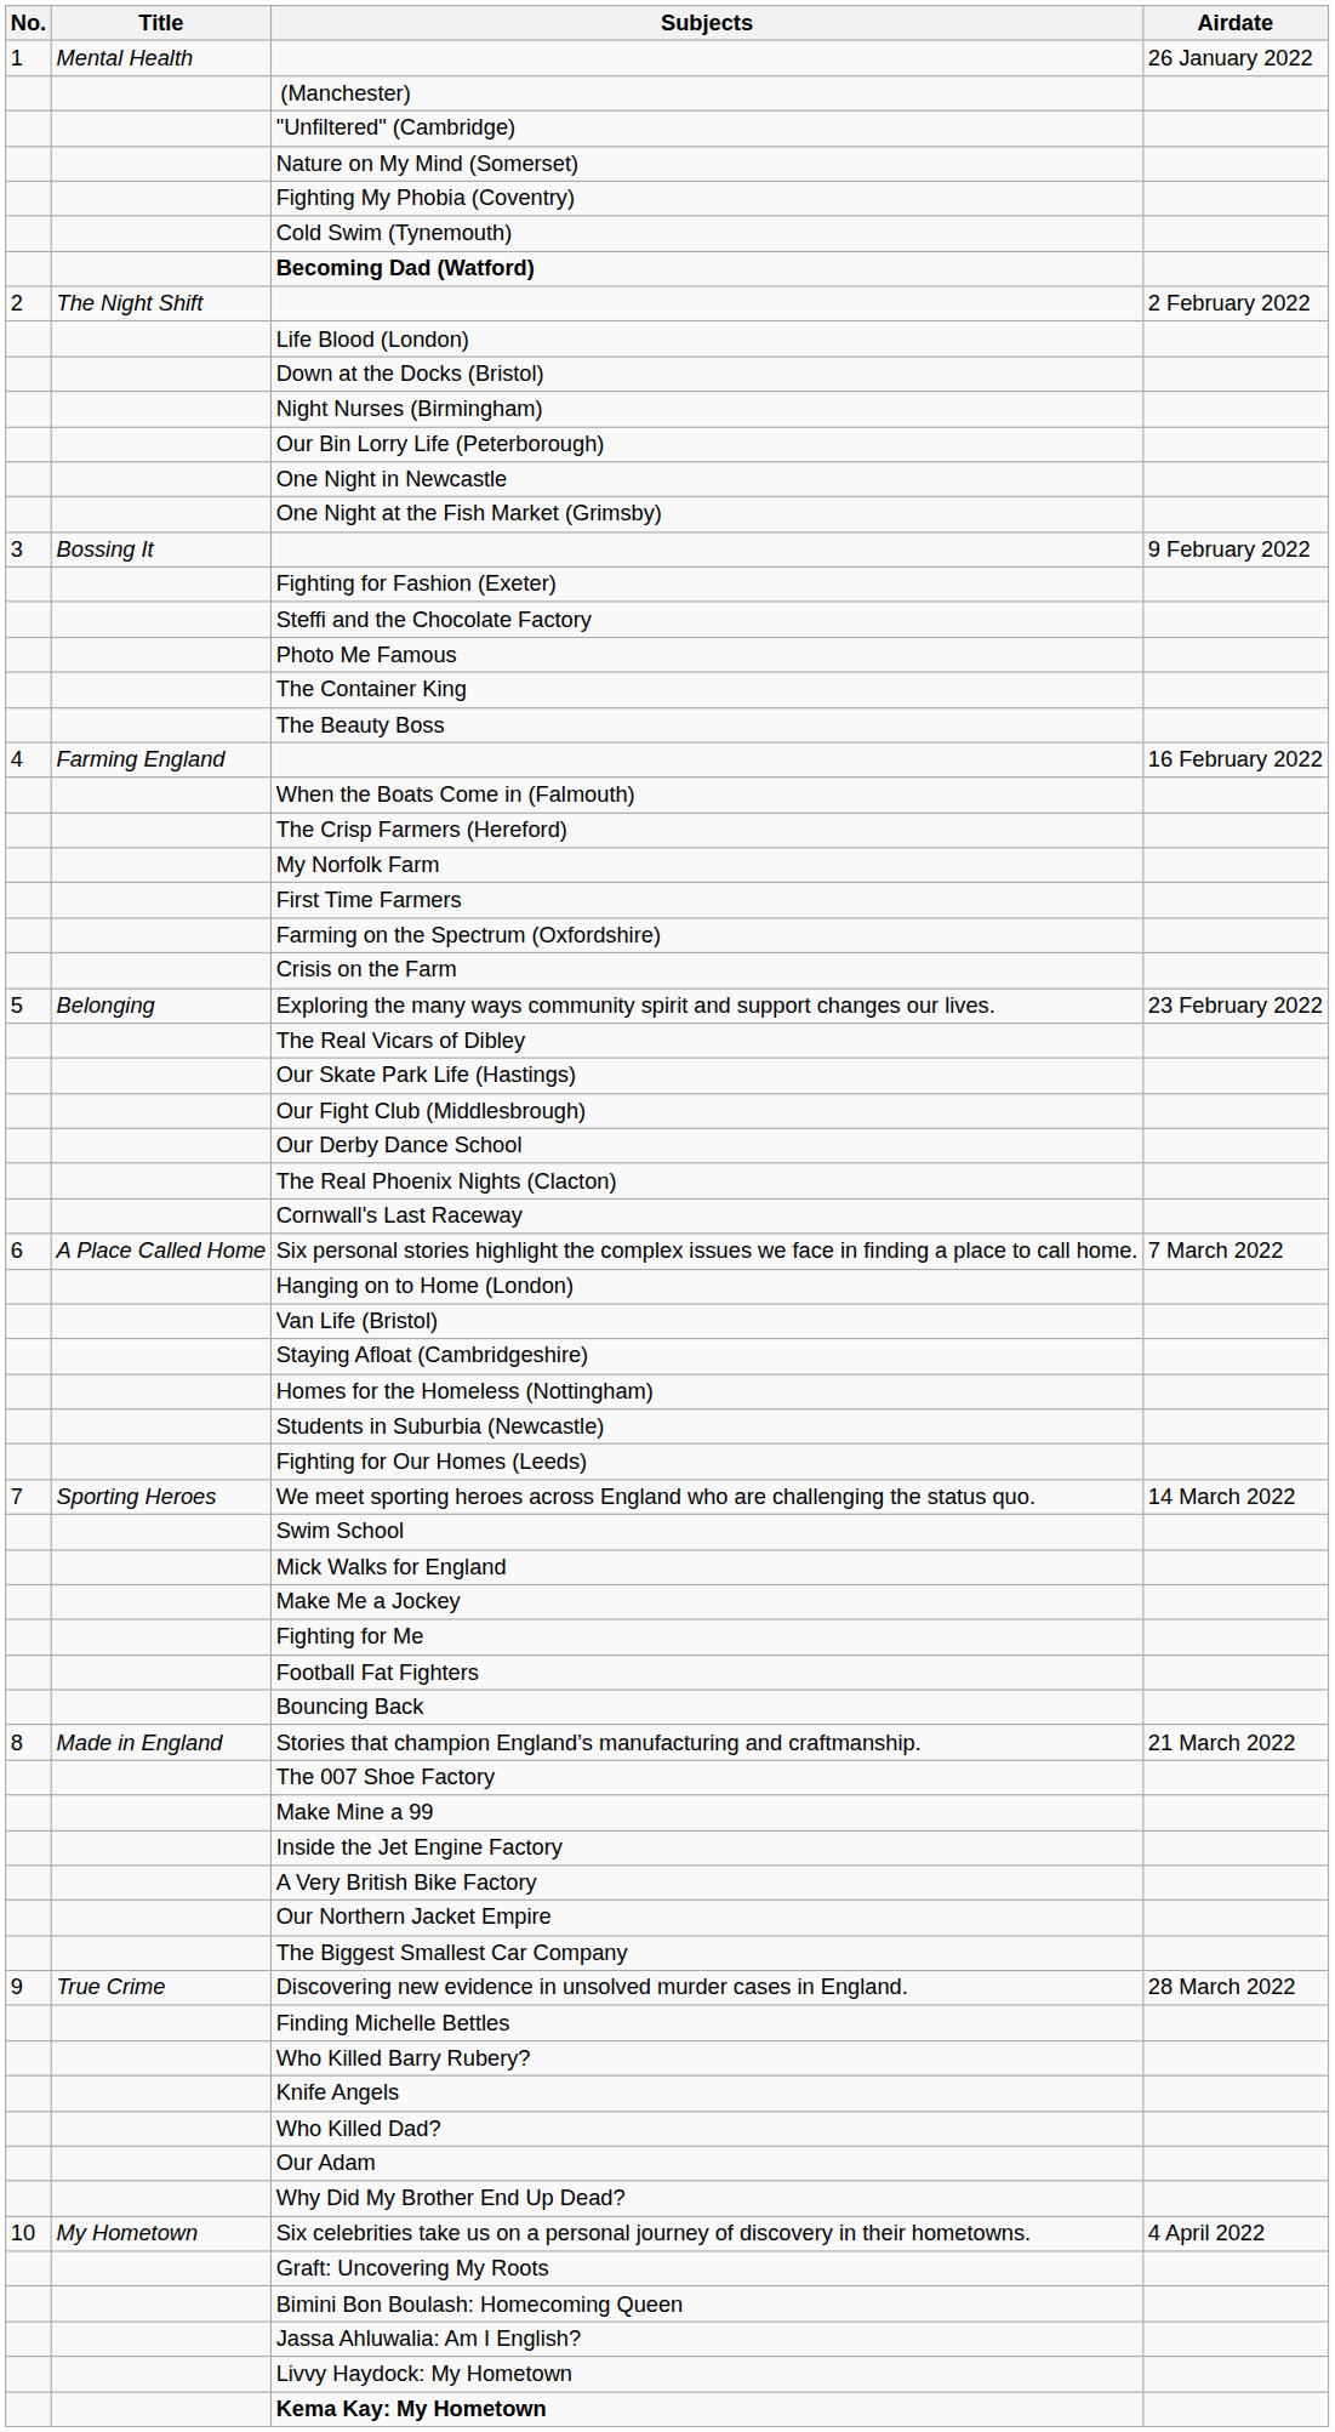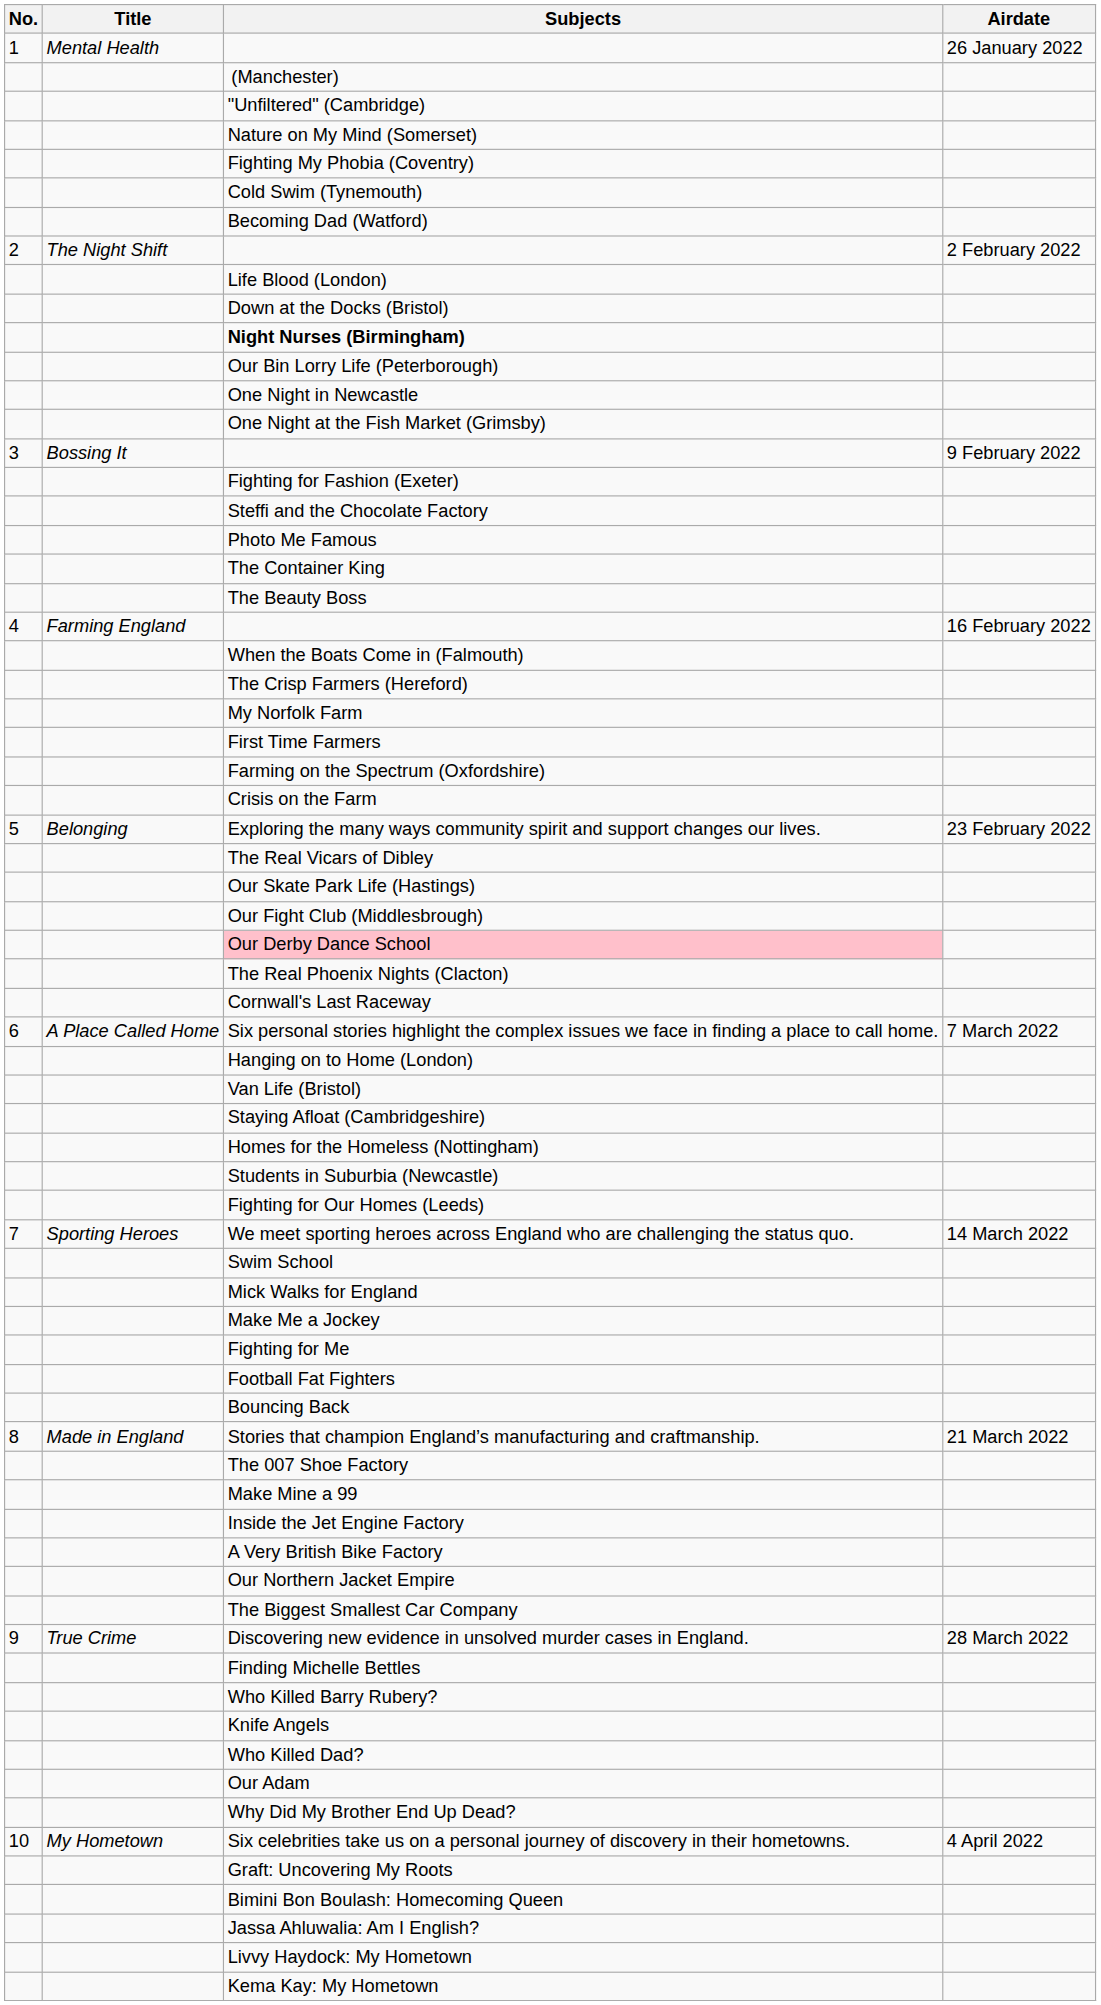Becoming Dad (Watford) | Subjects: bold -> normal
Night Nurses (Birmingham) | Subjects: normal -> bold
Our Derby Dance School | Subjects: no background -> pink background
Kema Kay: My Hometown | Subjects: bold -> normal
